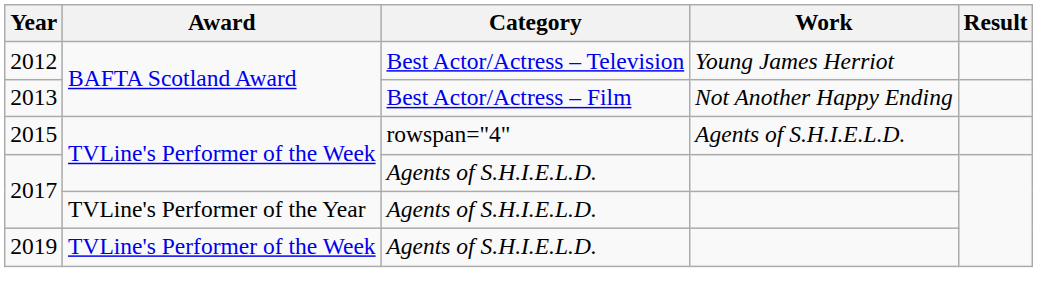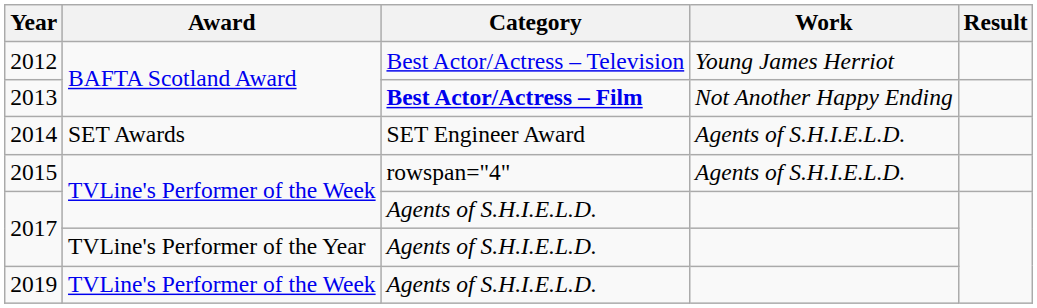2013 | Category: normal -> bold
+ row: 2014 | SET Awards | SET Engineer Award | Agents of S.H.I.E.L.D.
